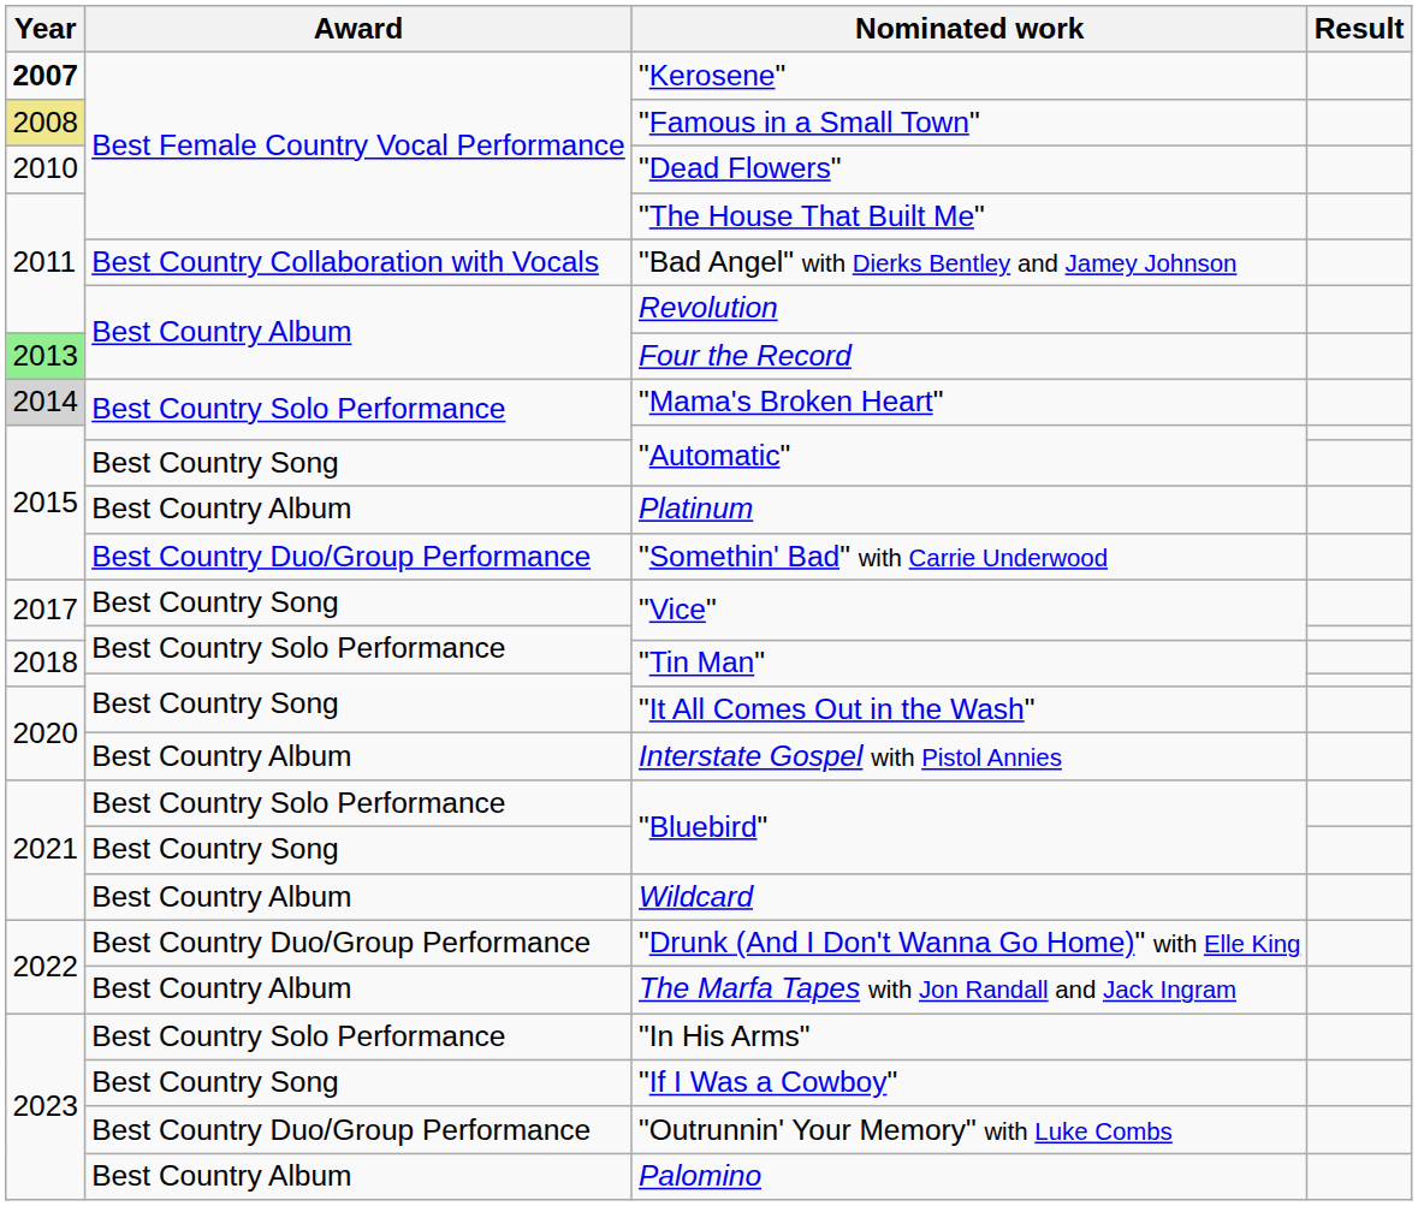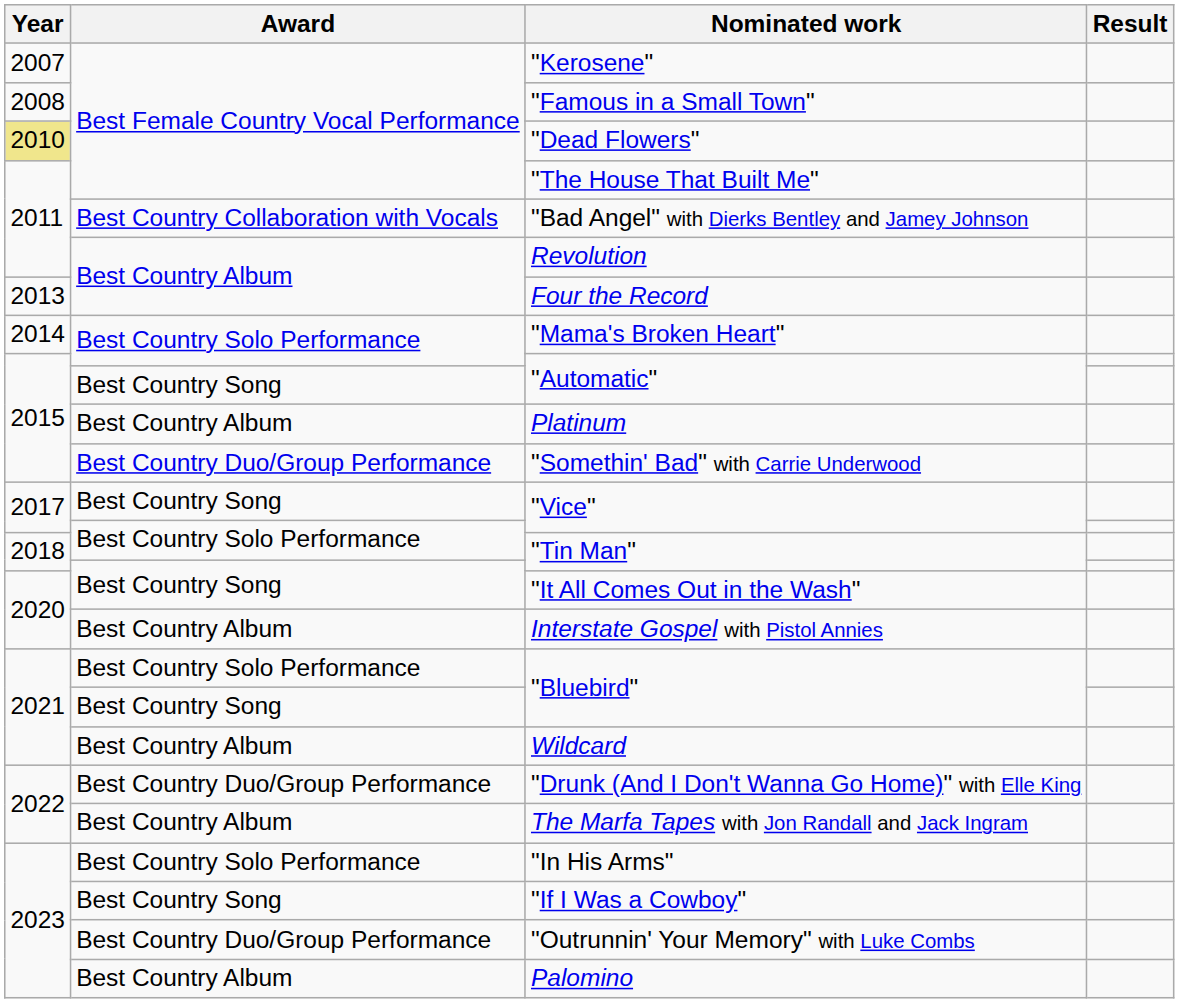"Kerosene" | Year: bold -> normal
"Famous in a Small Town" | Year: khaki background -> no background
"Dead Flowers" | Year: no background -> khaki background
Four the Record | Year: lightgreen background -> no background
"Mama's Broken Heart" | Year: lightgrey background -> no background
